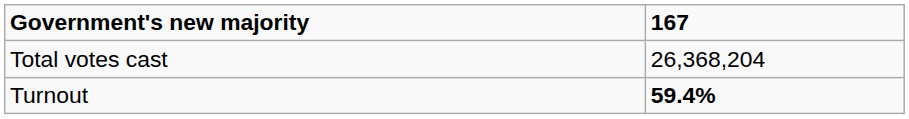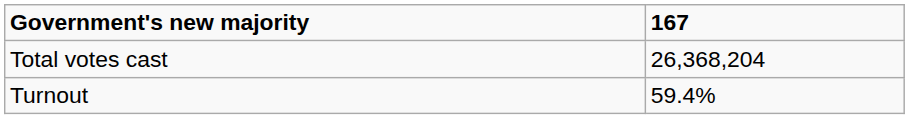Turnout | 167: bold -> normal
